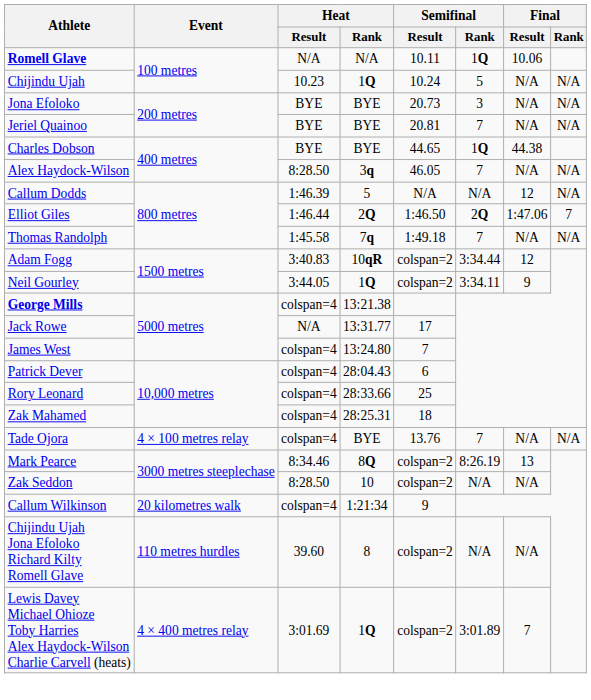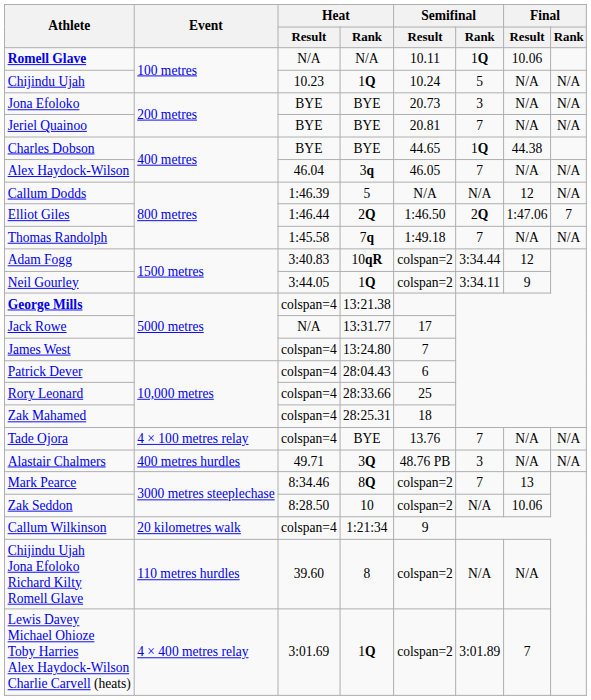Alex Haydock-Wilson | Heat / Result: 8:28.50 -> 46.04
+ row: Alastair Chalmers | 400 metres hurdles | 49.71 | 3Q | 48.76 PB | 3 | N/A | N/A
Mark Pearce | Semifinal / Rank: 8:26.19 -> 7
Zak Seddon | Final / Result: N/A -> 10.06
